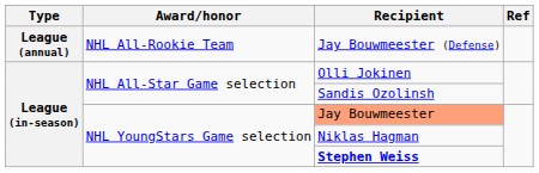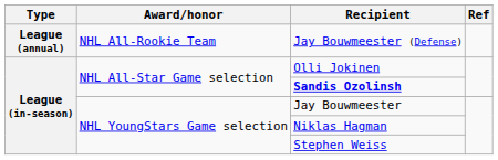Sandis Ozolinsh | Recipient: normal -> bold
Jay Bouwmeester | Recipient: lightsalmon background -> no background
Stephen Weiss | Recipient: bold -> normal
